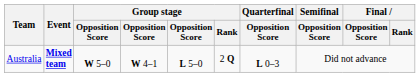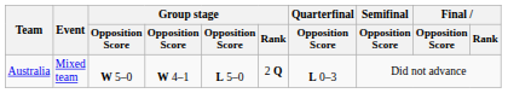Australia | Event: bold -> normal
